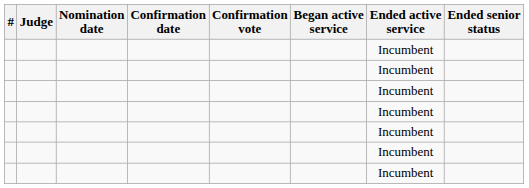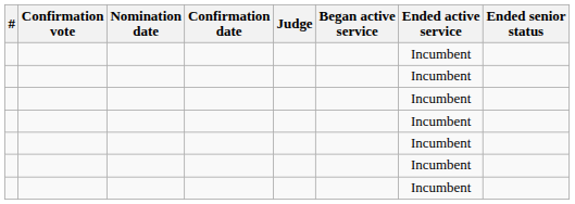columns swapped: Judge <-> Confirmation vote
